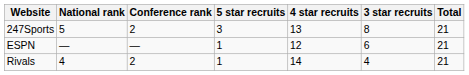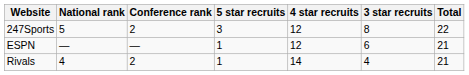247Sports | 4 star recruits: 13 -> 12
247Sports | Total: 21 -> 22
